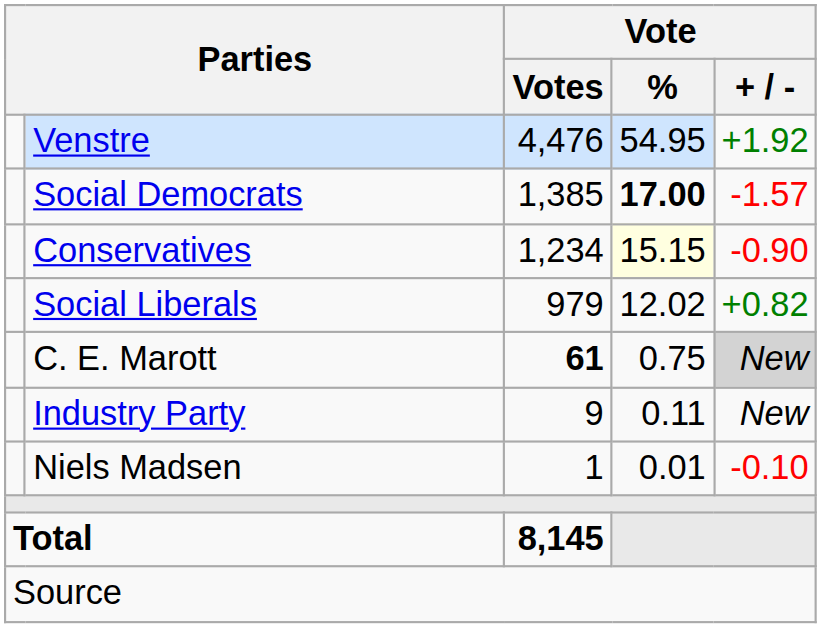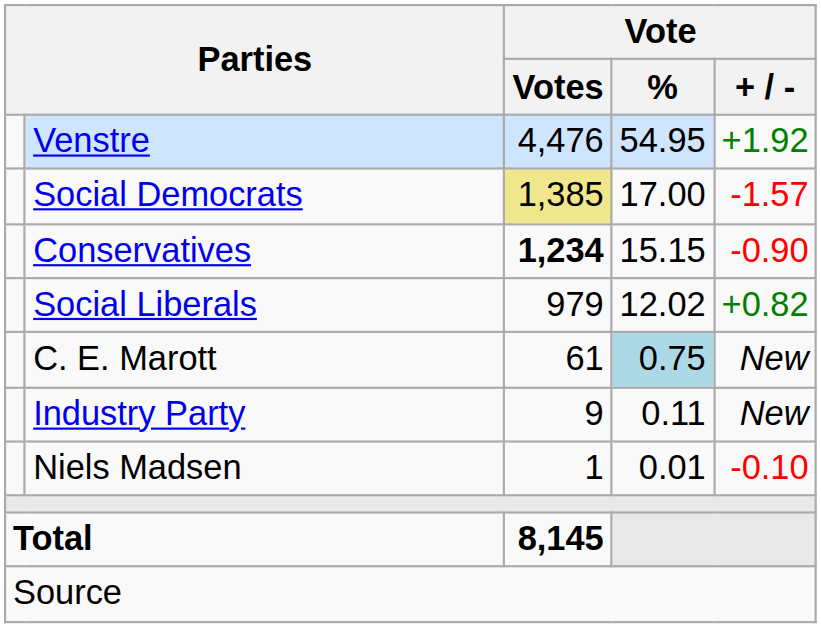Social Democrats | Vote / Votes: no background -> khaki background
Social Democrats | Vote / %: bold -> normal
Conservatives | Vote / Votes: normal -> bold
Conservatives | Vote / %: lightyellow background -> no background
C. E. Marott | Vote / Votes: bold -> normal
C. E. Marott | Vote / %: no background -> lightblue background
C. E. Marott | Vote / + / -: lightgrey background -> no background
